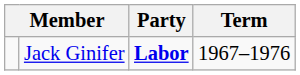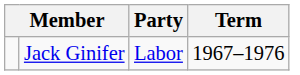Jack Ginifer | Party: bold -> normal
